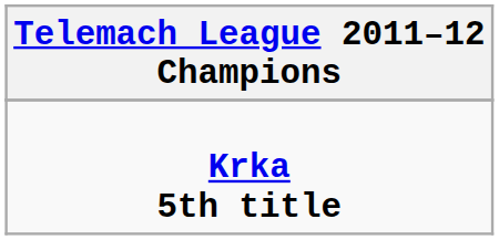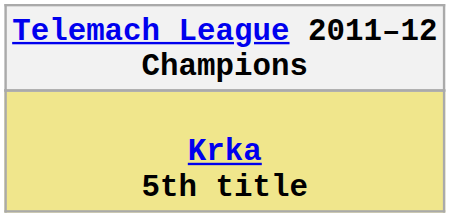row 2 | column 1: no background -> khaki background
